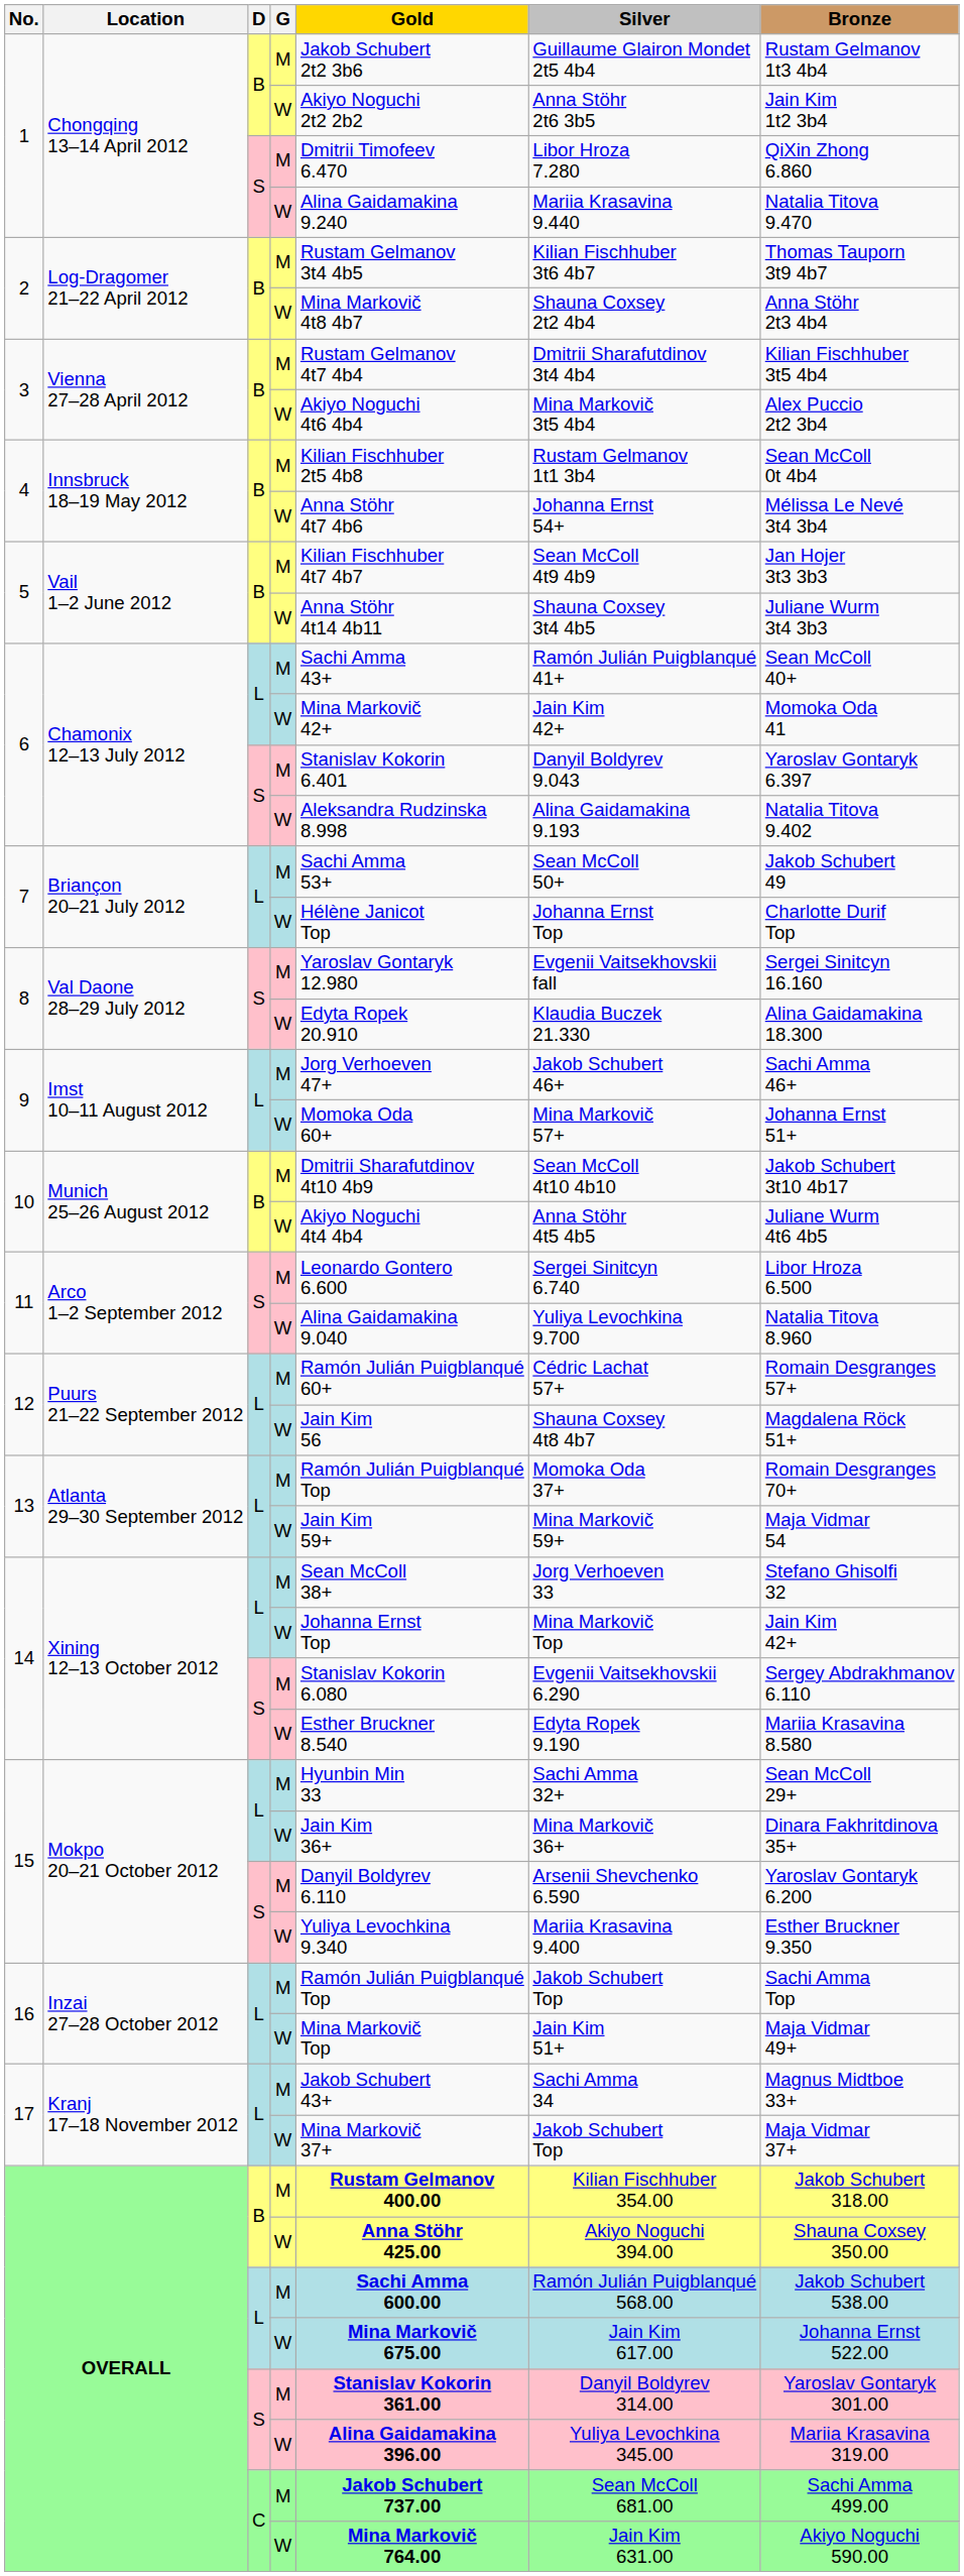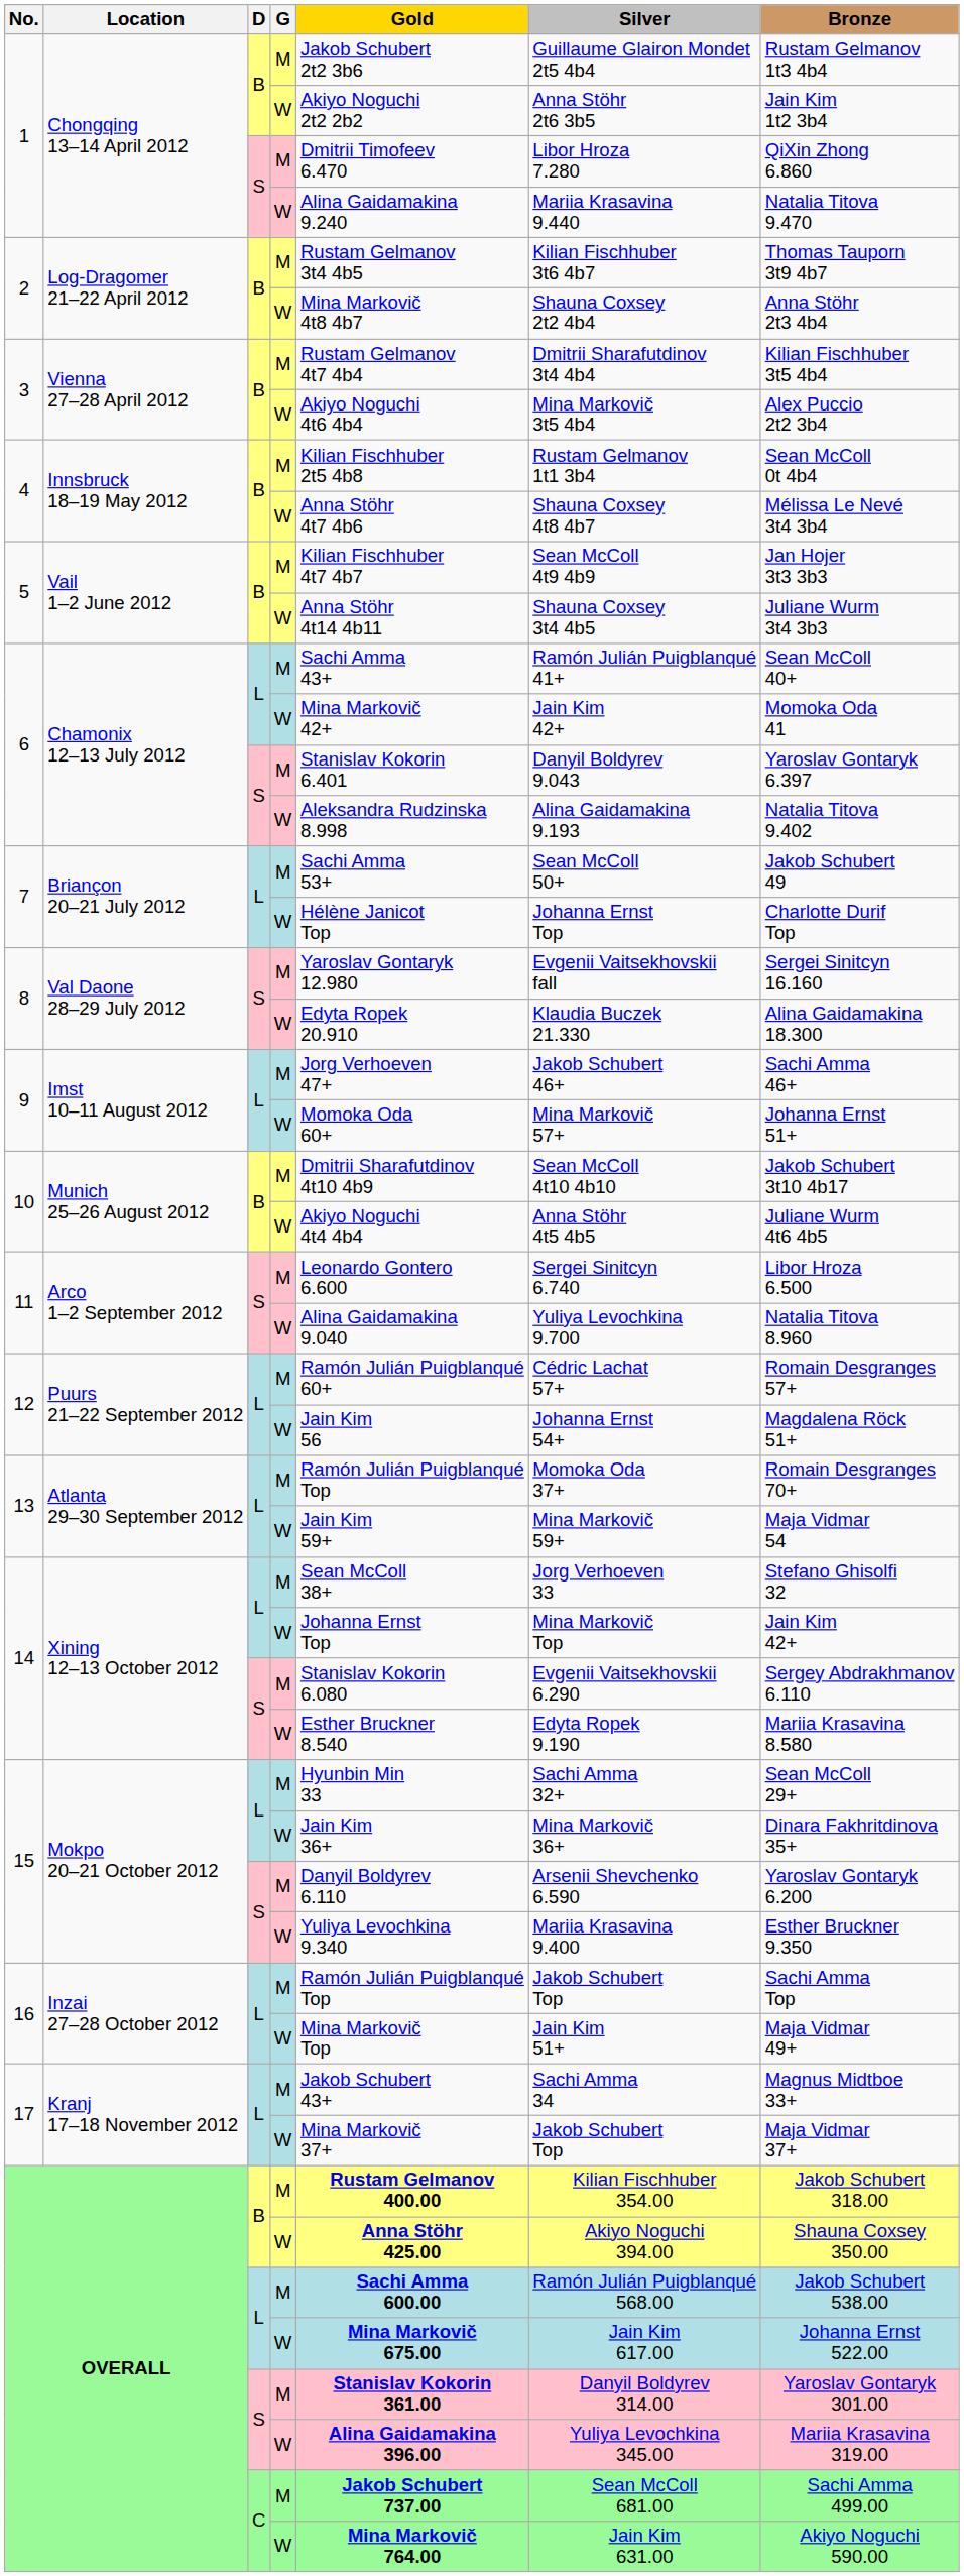4 / W | Silver: Johanna Ernst 54+ -> Shauna Coxsey 4t8 4b7
12 / W | Silver: Shauna Coxsey 4t8 4b7 -> Johanna Ernst 54+
